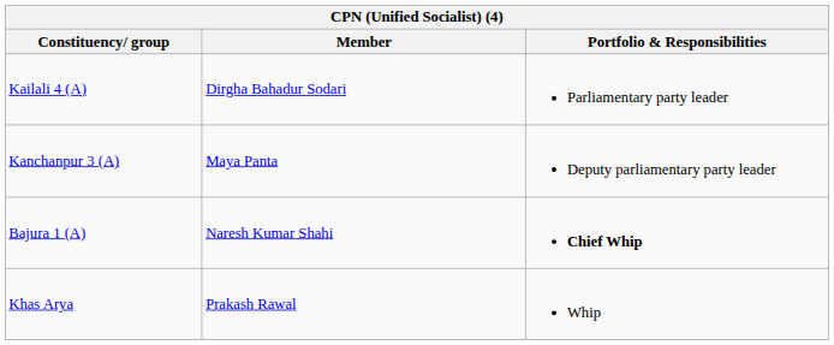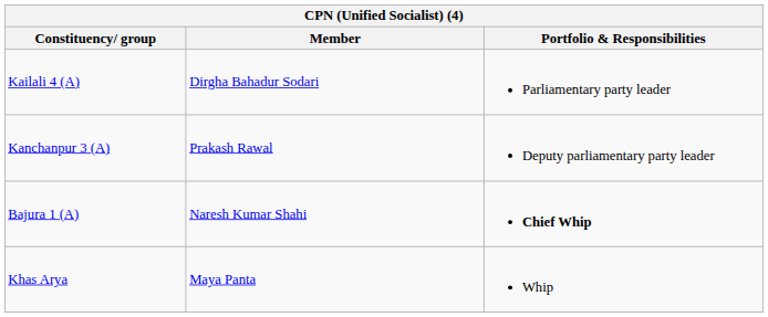Kanchanpur 3 (A) | Member: Maya Panta -> Prakash Rawal
Khas Arya | Member: Prakash Rawal -> Maya Panta
